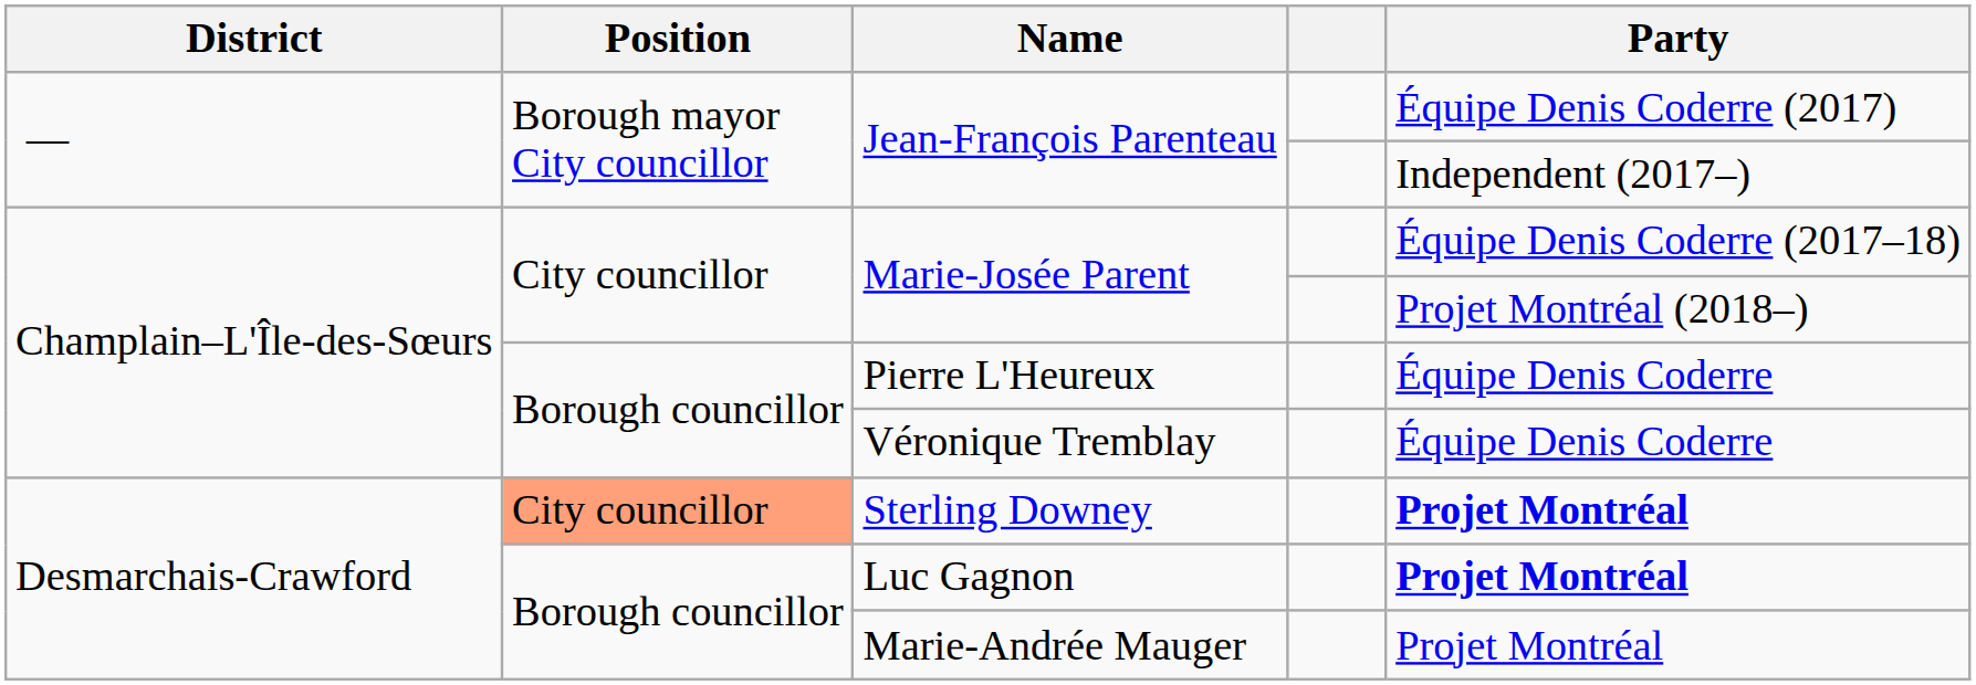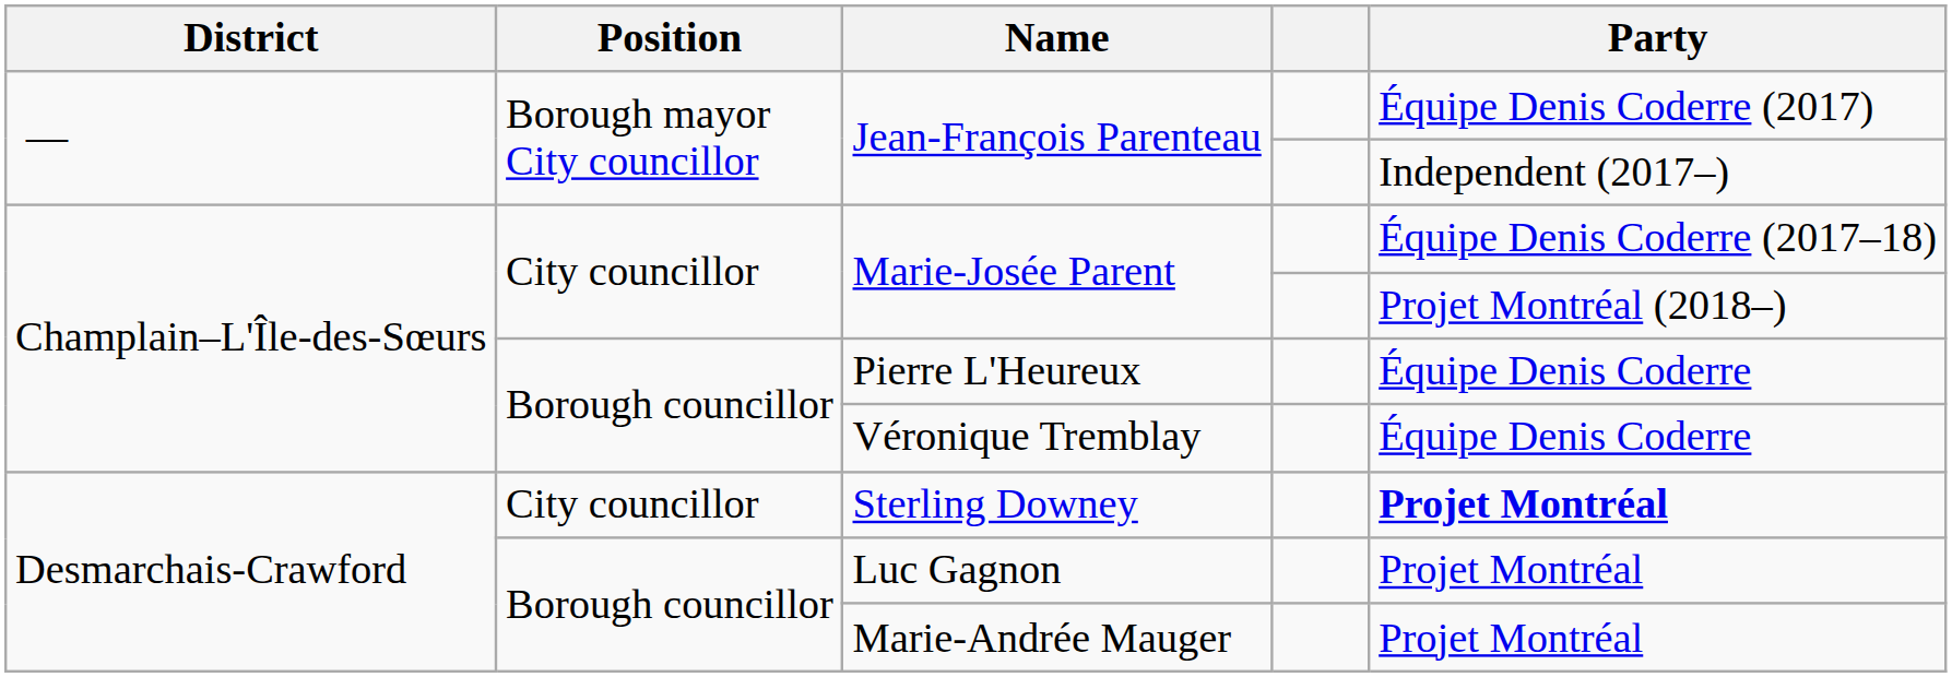Sterling Downey | Position: lightsalmon background -> no background
Luc Gagnon | Party: bold -> normal
